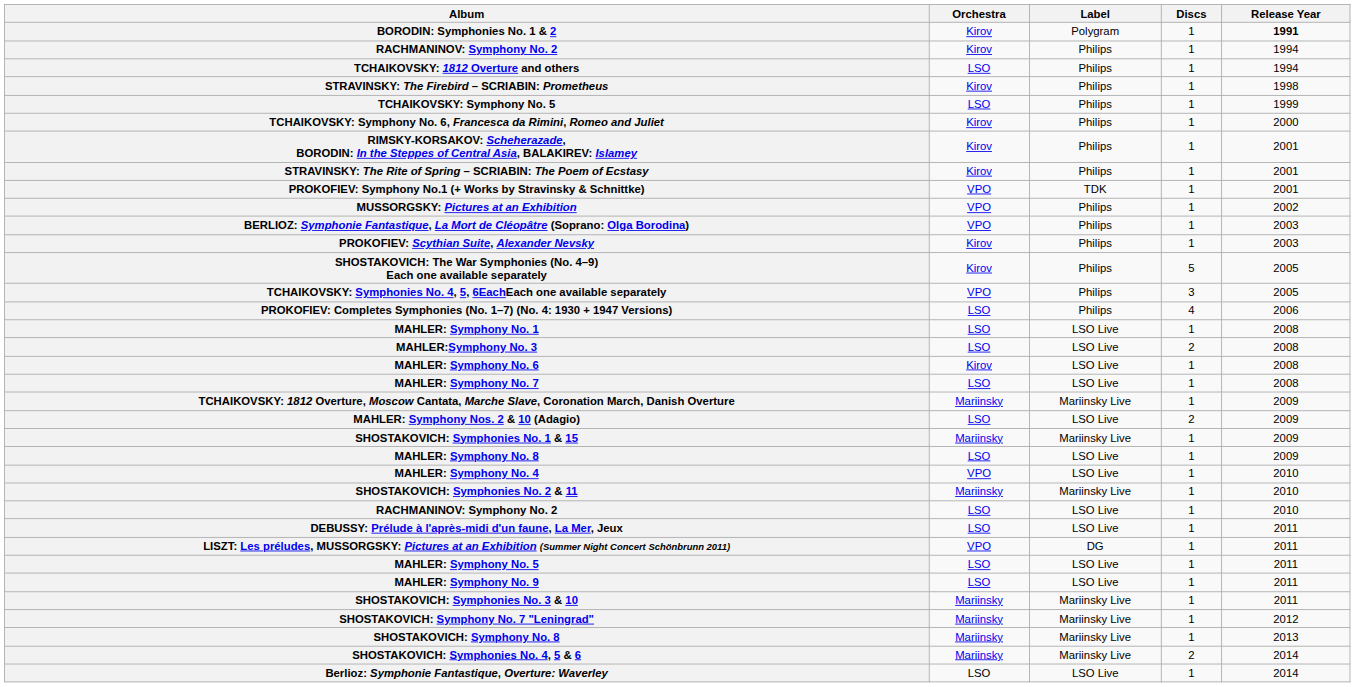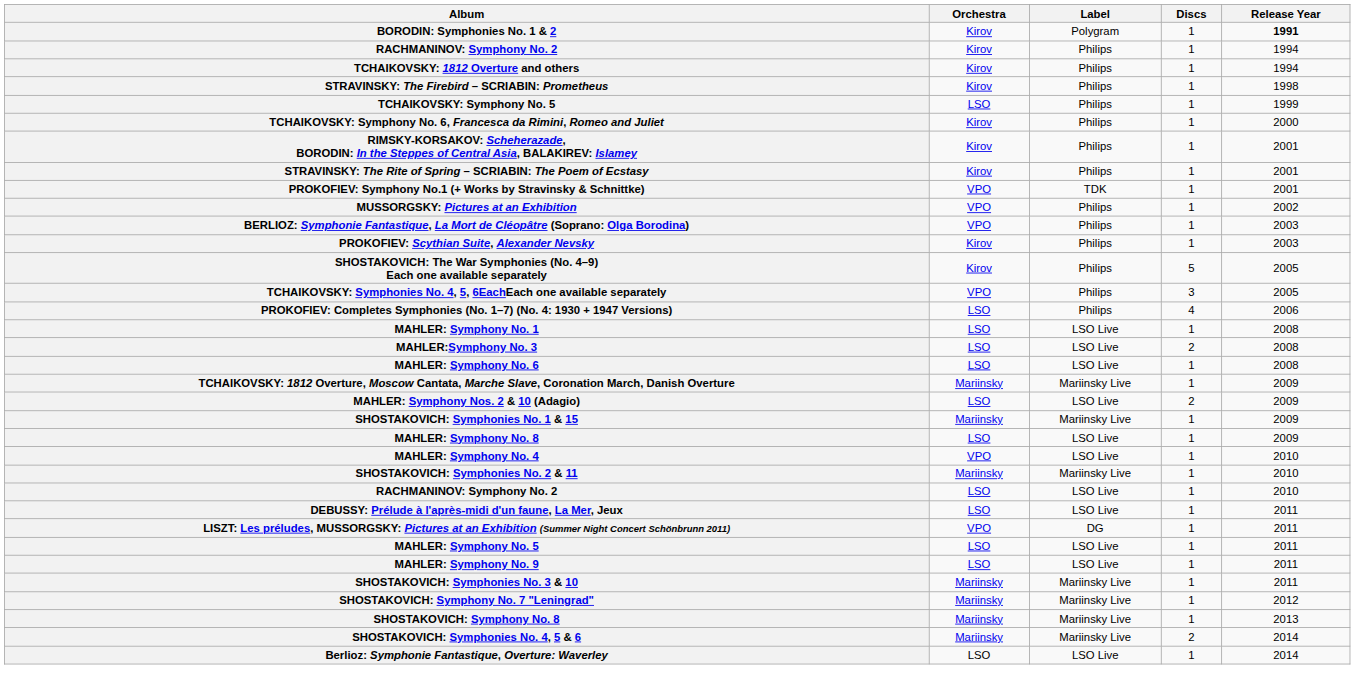TCHAIKOVSKY: 1812 Overture and others | Orchestra: LSO -> Kirov
MAHLER: Symphony No. 6 | Orchestra: Kirov -> LSO
- row: MAHLER: Symphony No. 7 | LSO | LSO Live | 1 | 2008
